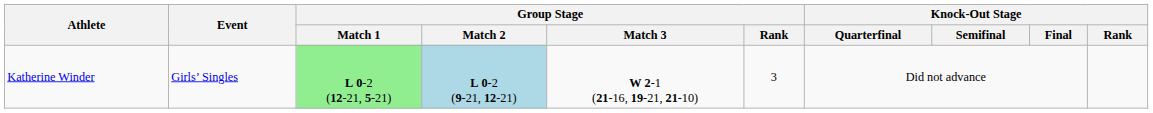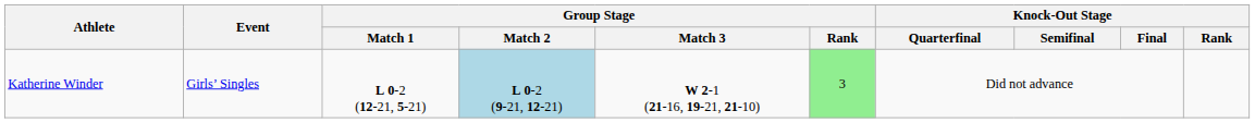Katherine Winder | Group Stage / Match 1: lightgreen background -> no background
Katherine Winder | Group Stage / Rank: no background -> lightgreen background
